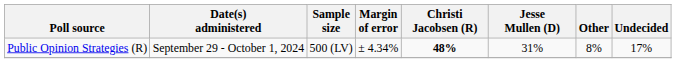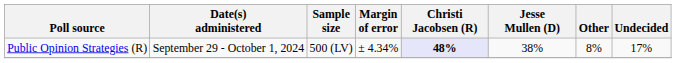Public Opinion Strategies (R) | Christi Jacobsen (R): no background -> lavender background
Public Opinion Strategies (R) | Jesse Mullen (D): 31% -> 38%
